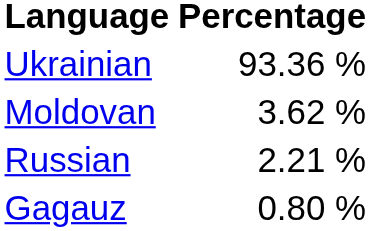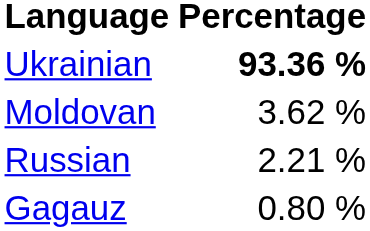Ukrainian | Percentage: normal -> bold
